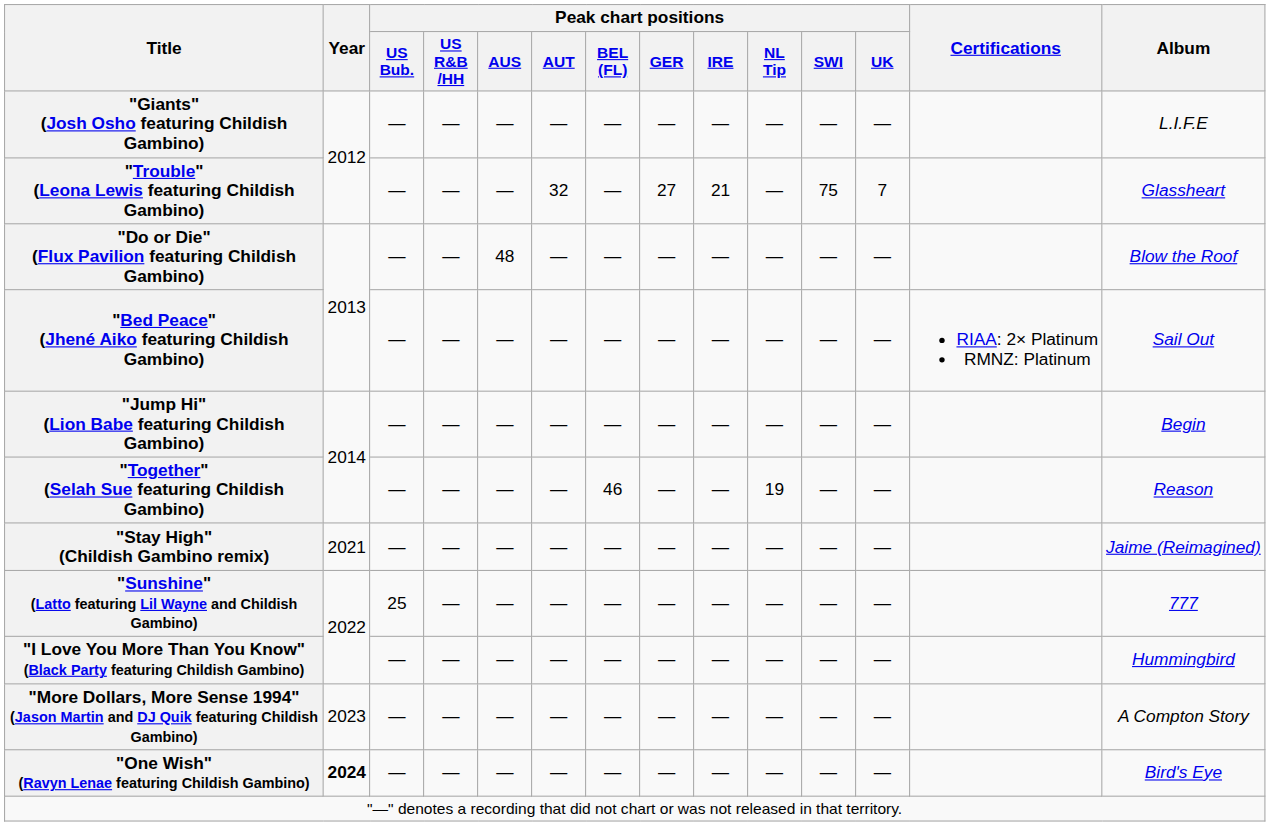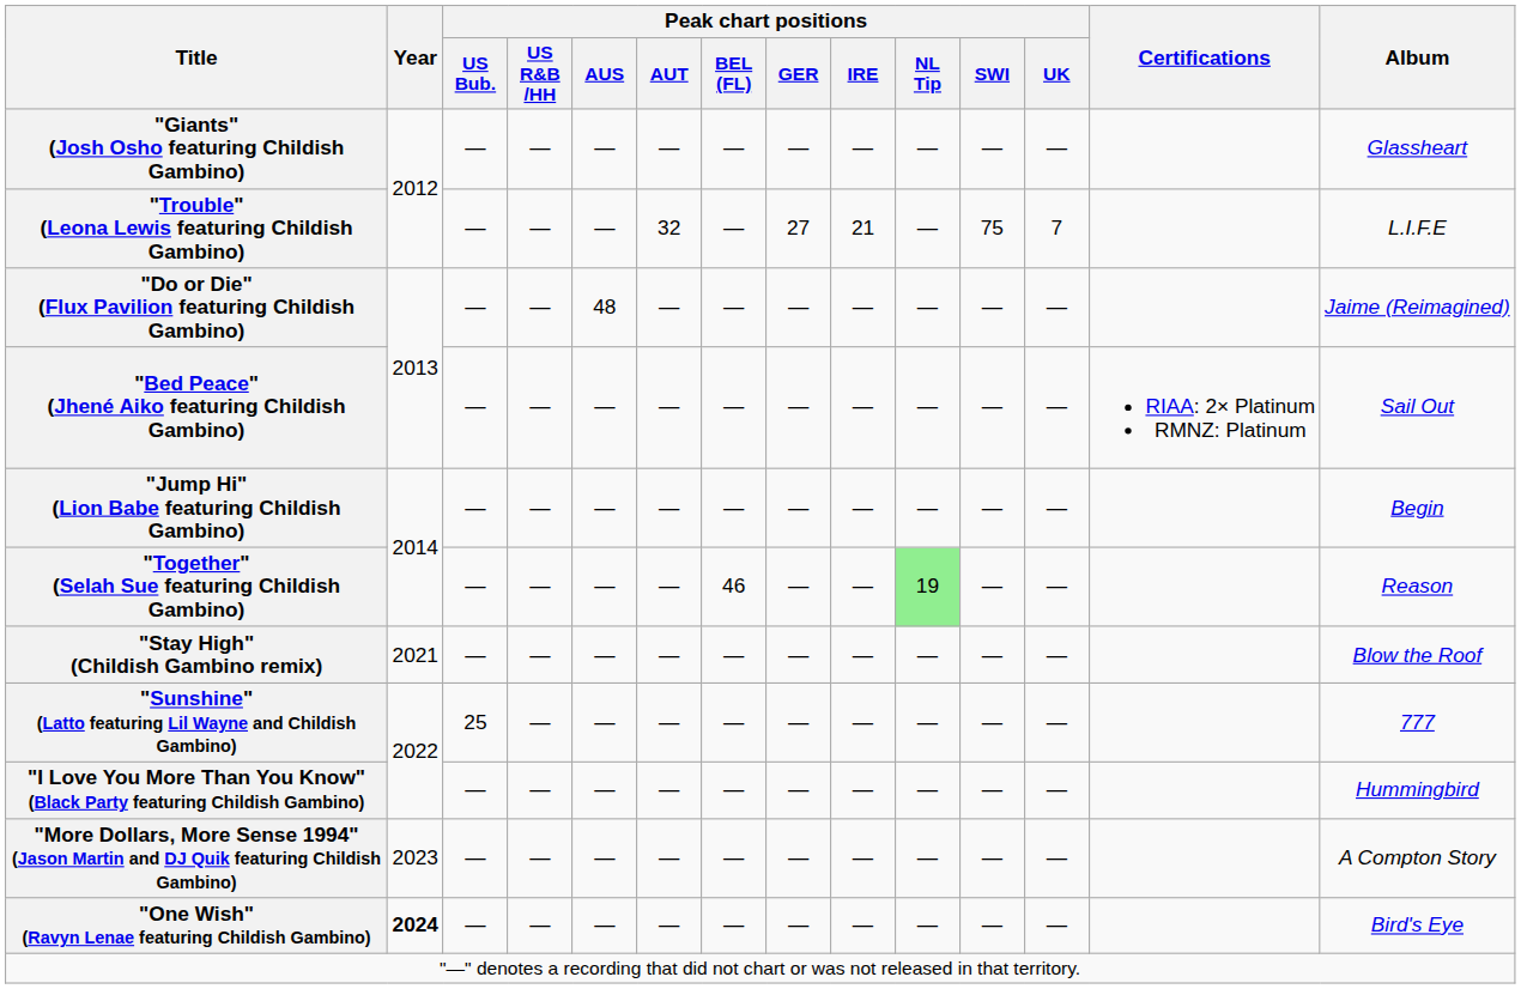"Giants" (Josh Osho featuring Childish Gambino) | Album: L.I.F.E -> Glassheart
"Trouble" (Leona Lewis featuring Childish Gambino) | Album: Glassheart -> L.I.F.E
"Do or Die" (Flux Pavilion featuring Childish Gambino) | Album: Blow the Roof -> Jaime (Reimagined)
"Together" (Selah Sue featuring Childish Gambino) | Peak chart positions / NL Tip: no background -> lightgreen background
"Stay High" (Childish Gambino remix) | Album: Jaime (Reimagined) -> Blow the Roof
